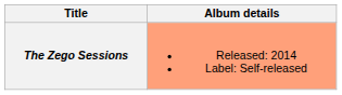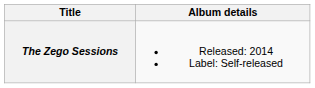The Zego Sessions | Album details: lightsalmon background -> no background
